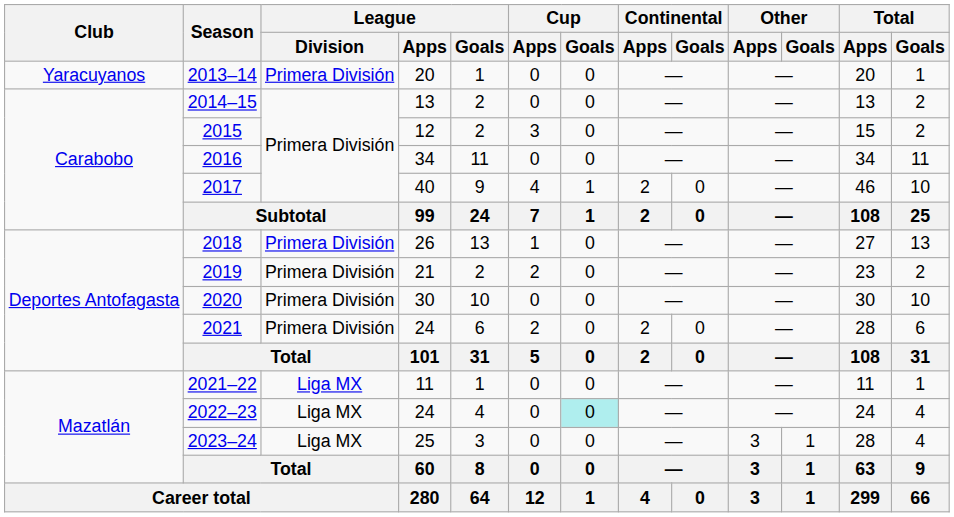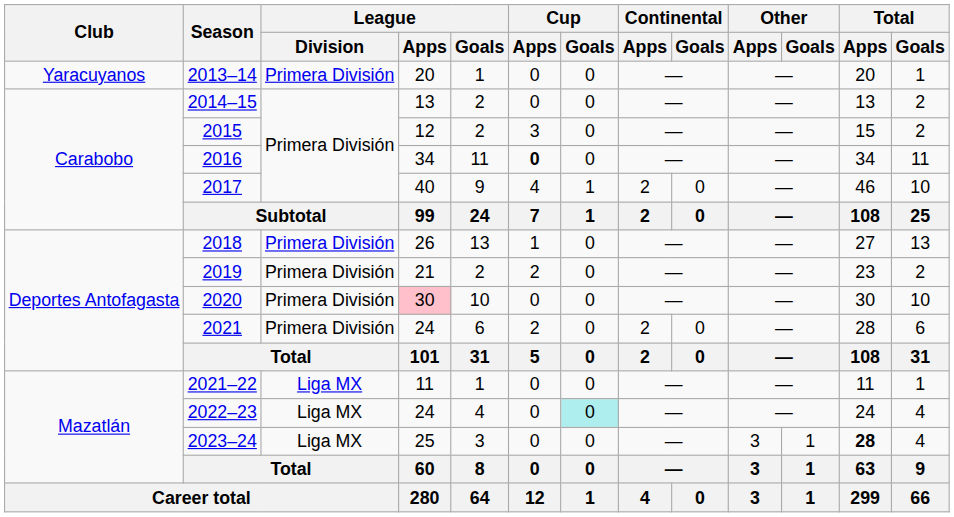2016 | Cup / Apps: normal -> bold
2020 | League / Apps: no background -> pink background
2023–24 | Total / Apps: normal -> bold
